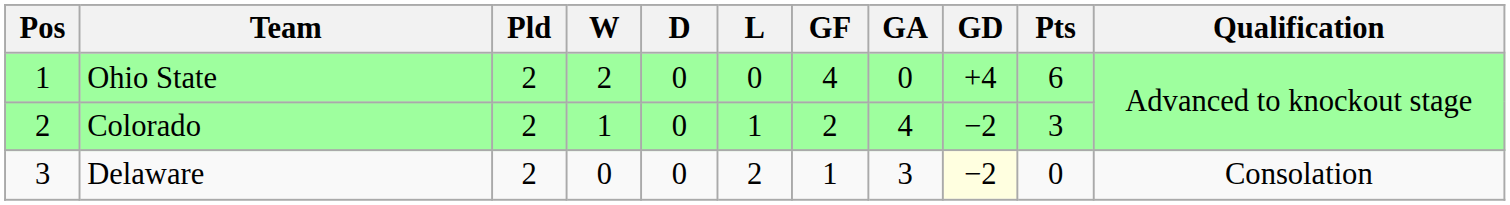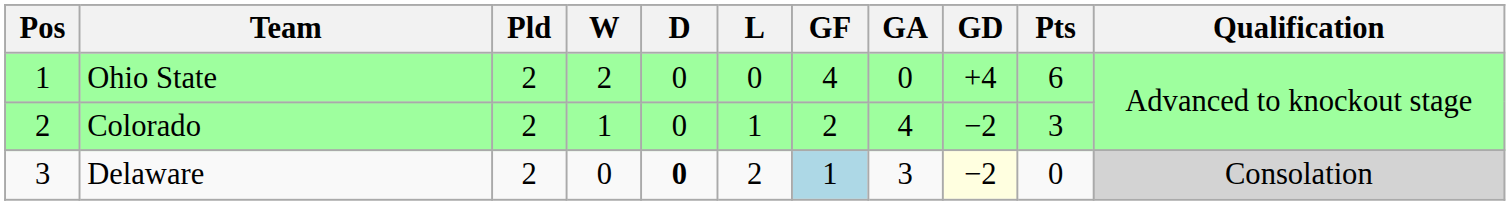Delaware | D: normal -> bold
Delaware | GF: no background -> lightblue background
Delaware | Qualification: no background -> lightgrey background
